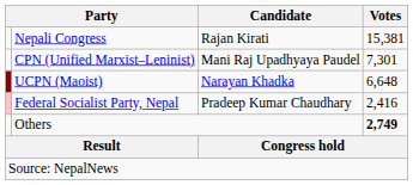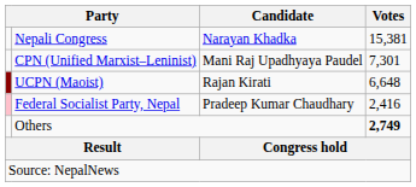Nepali Congress | Candidate: Rajan Kirati -> Narayan Khadka
UCPN (Maoist) | Candidate: Narayan Khadka -> Rajan Kirati
